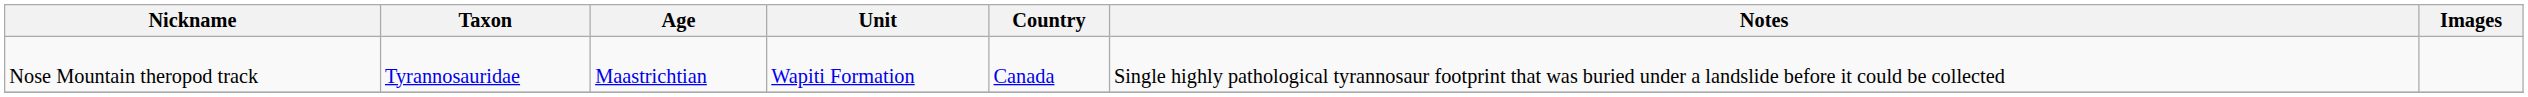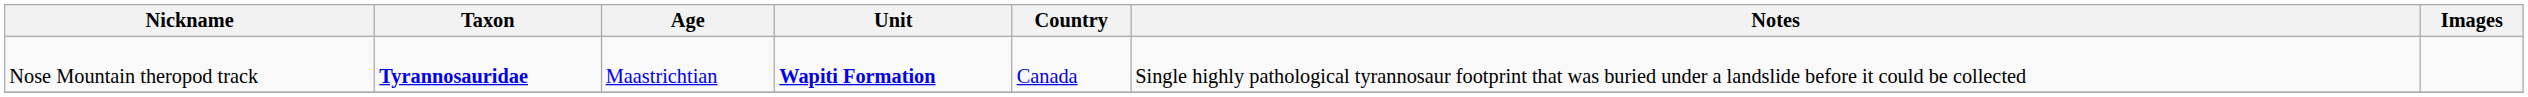Nose Mountain theropod track | Taxon: normal -> bold
Nose Mountain theropod track | Unit: normal -> bold
